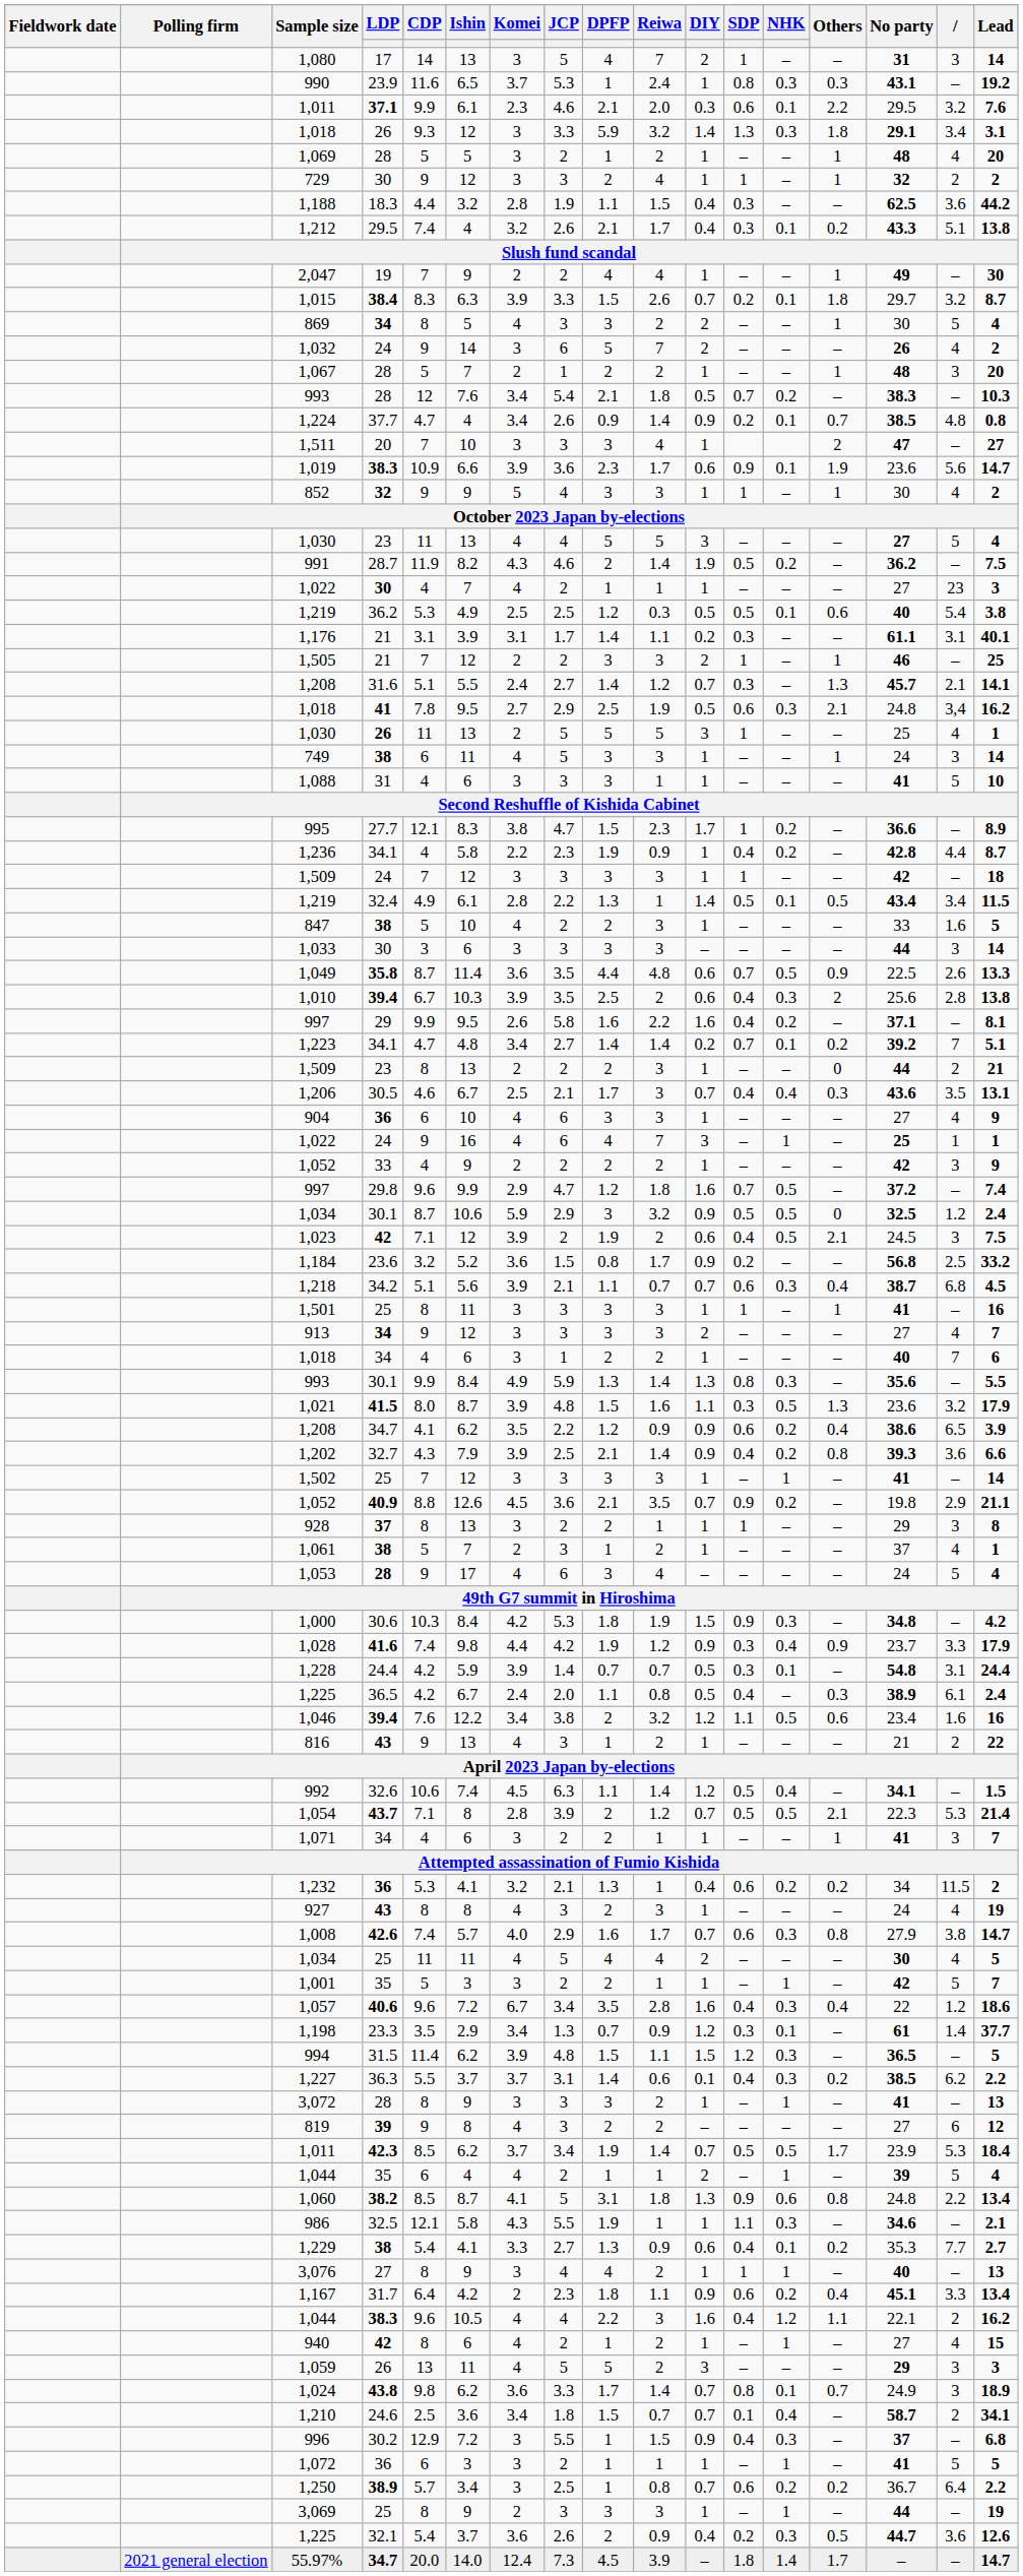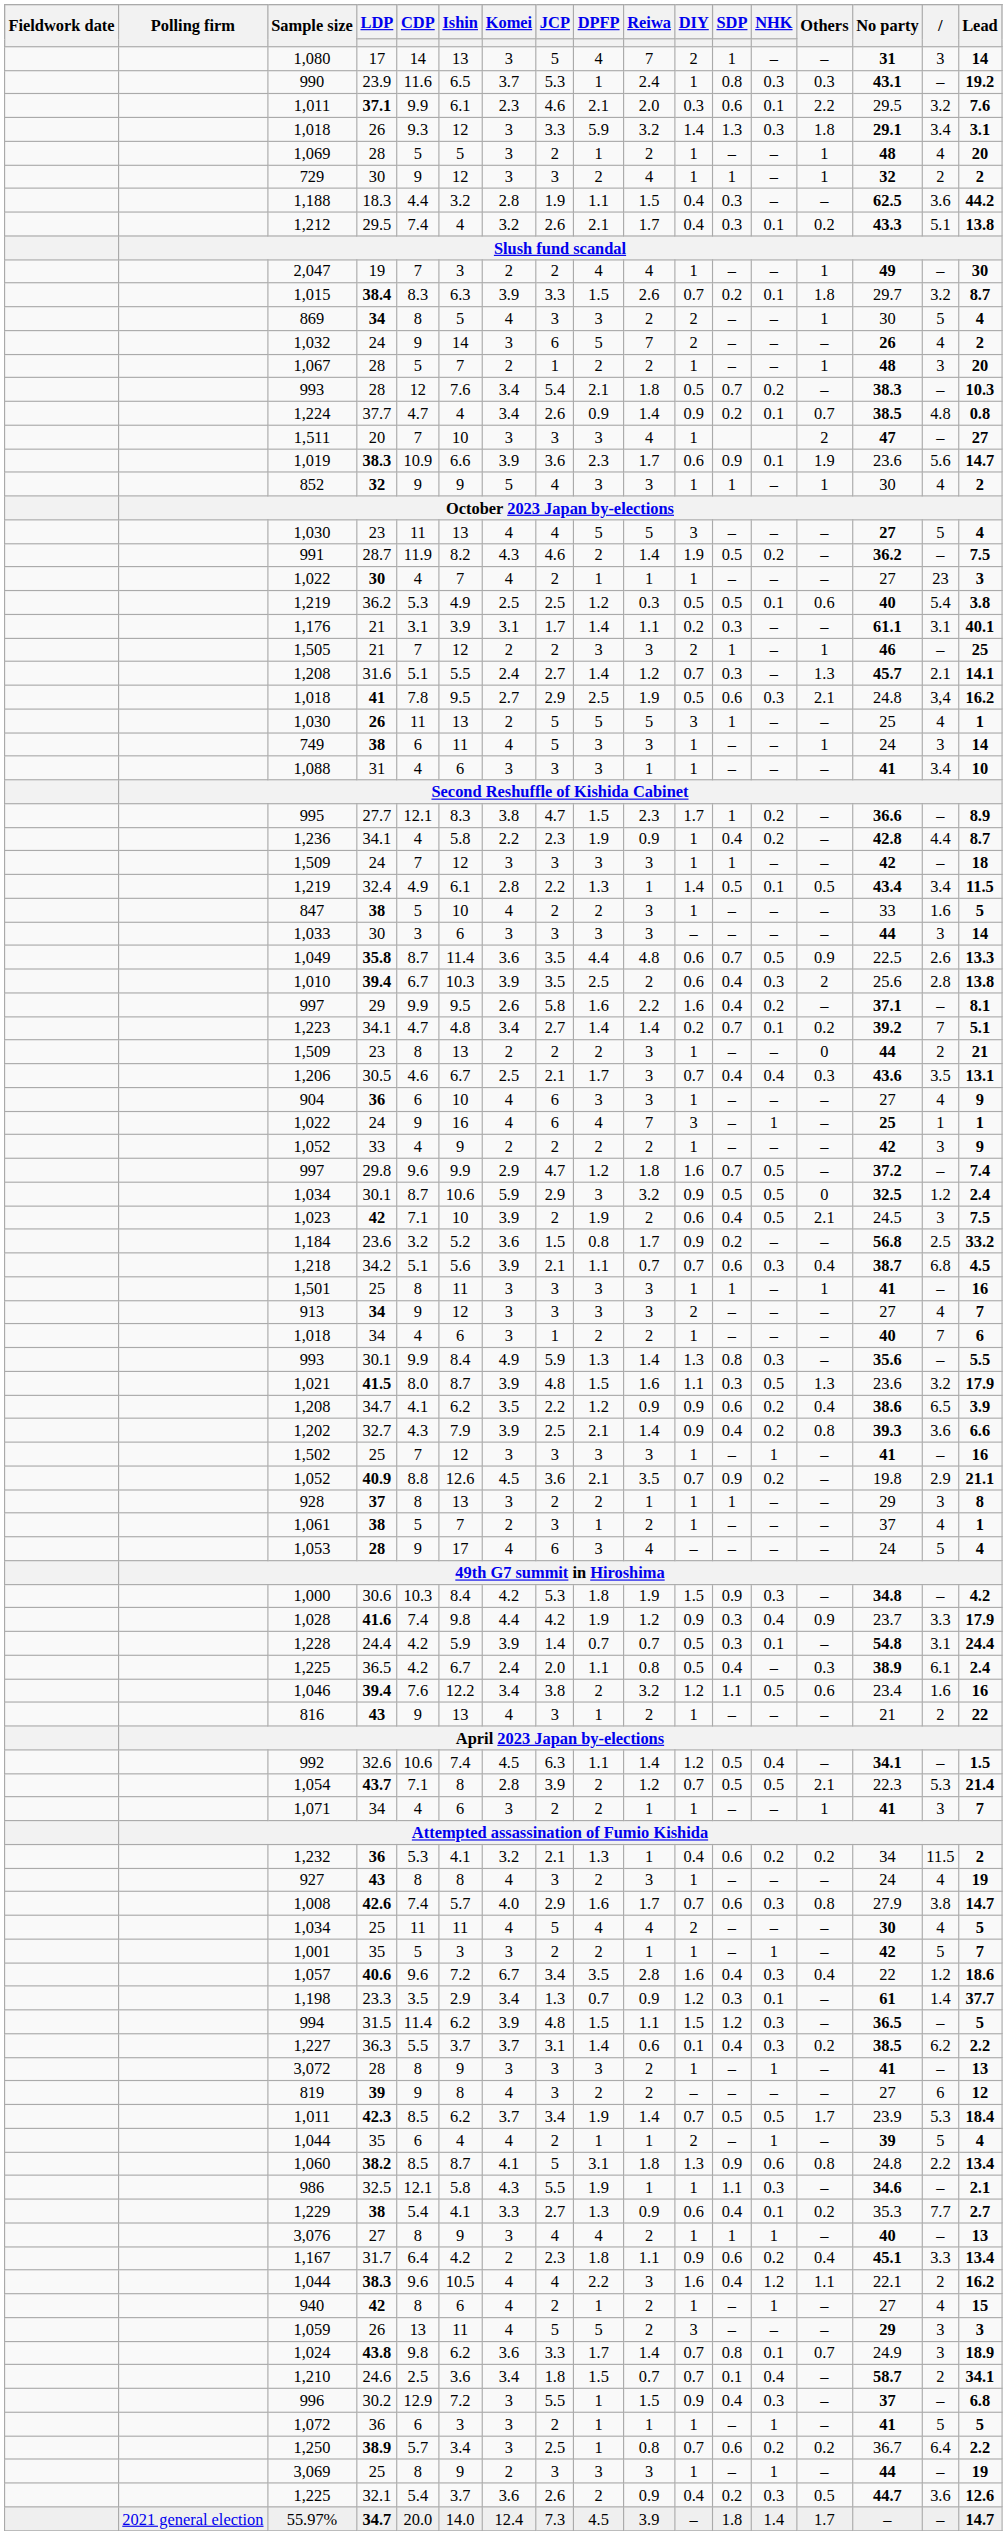2,047 | Ishin: 9 -> 3
1,088 | column 16: 5 -> 3.4
1,023 | Ishin: 12 -> 10
1,502 | Lead: 14 -> 16
